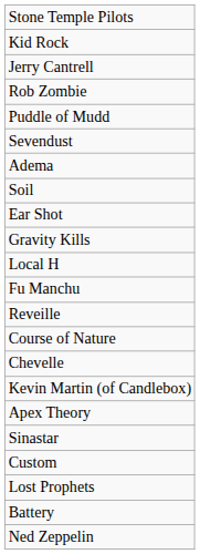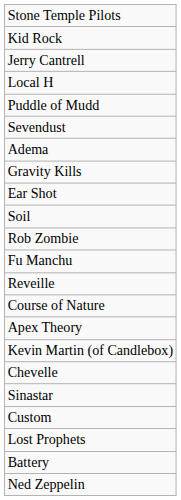row 4 | column 1: Rob Zombie -> Local H
row 8 | column 1: Soil -> Gravity Kills
row 10 | column 1: Gravity Kills -> Soil
row 11 | column 1: Local H -> Rob Zombie
row 15 | column 1: Chevelle -> Apex Theory
row 17 | column 1: Apex Theory -> Chevelle
